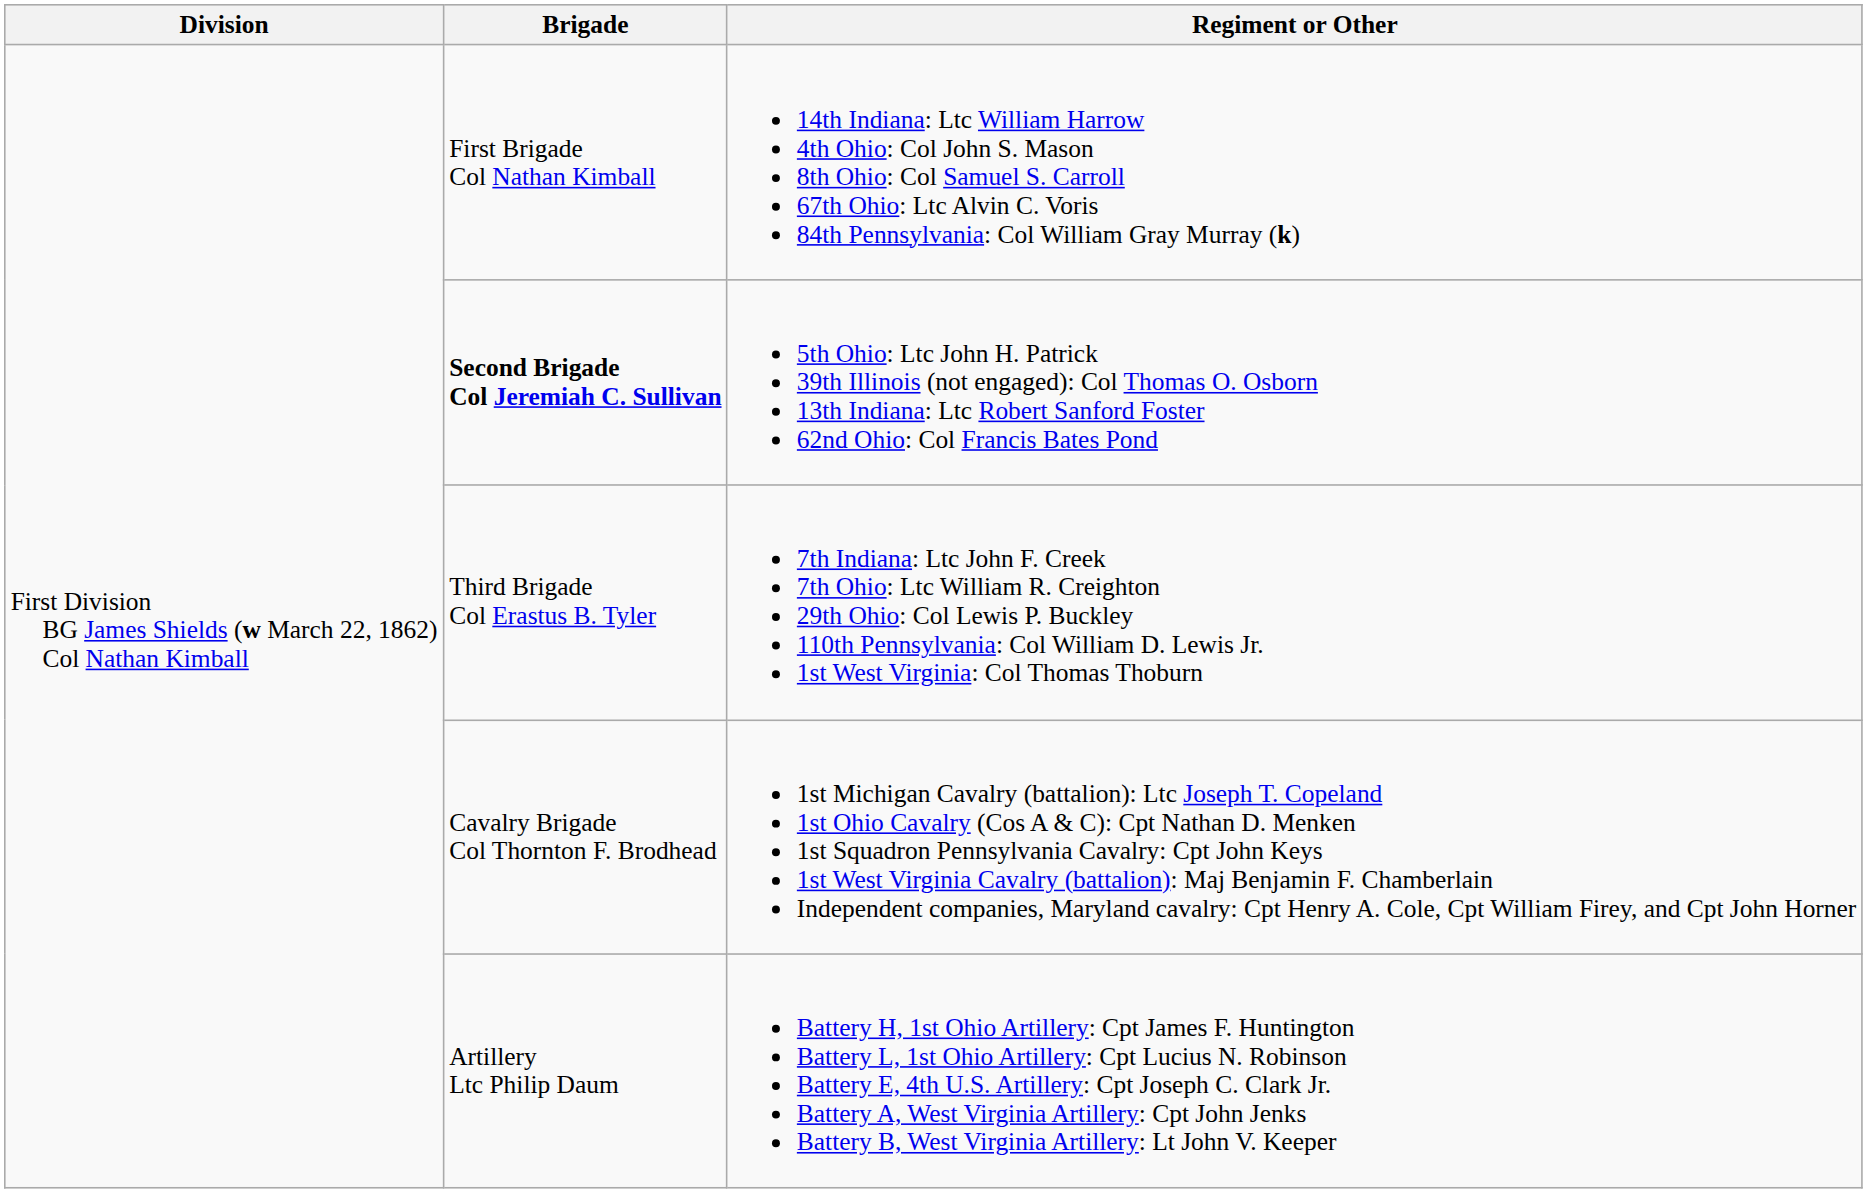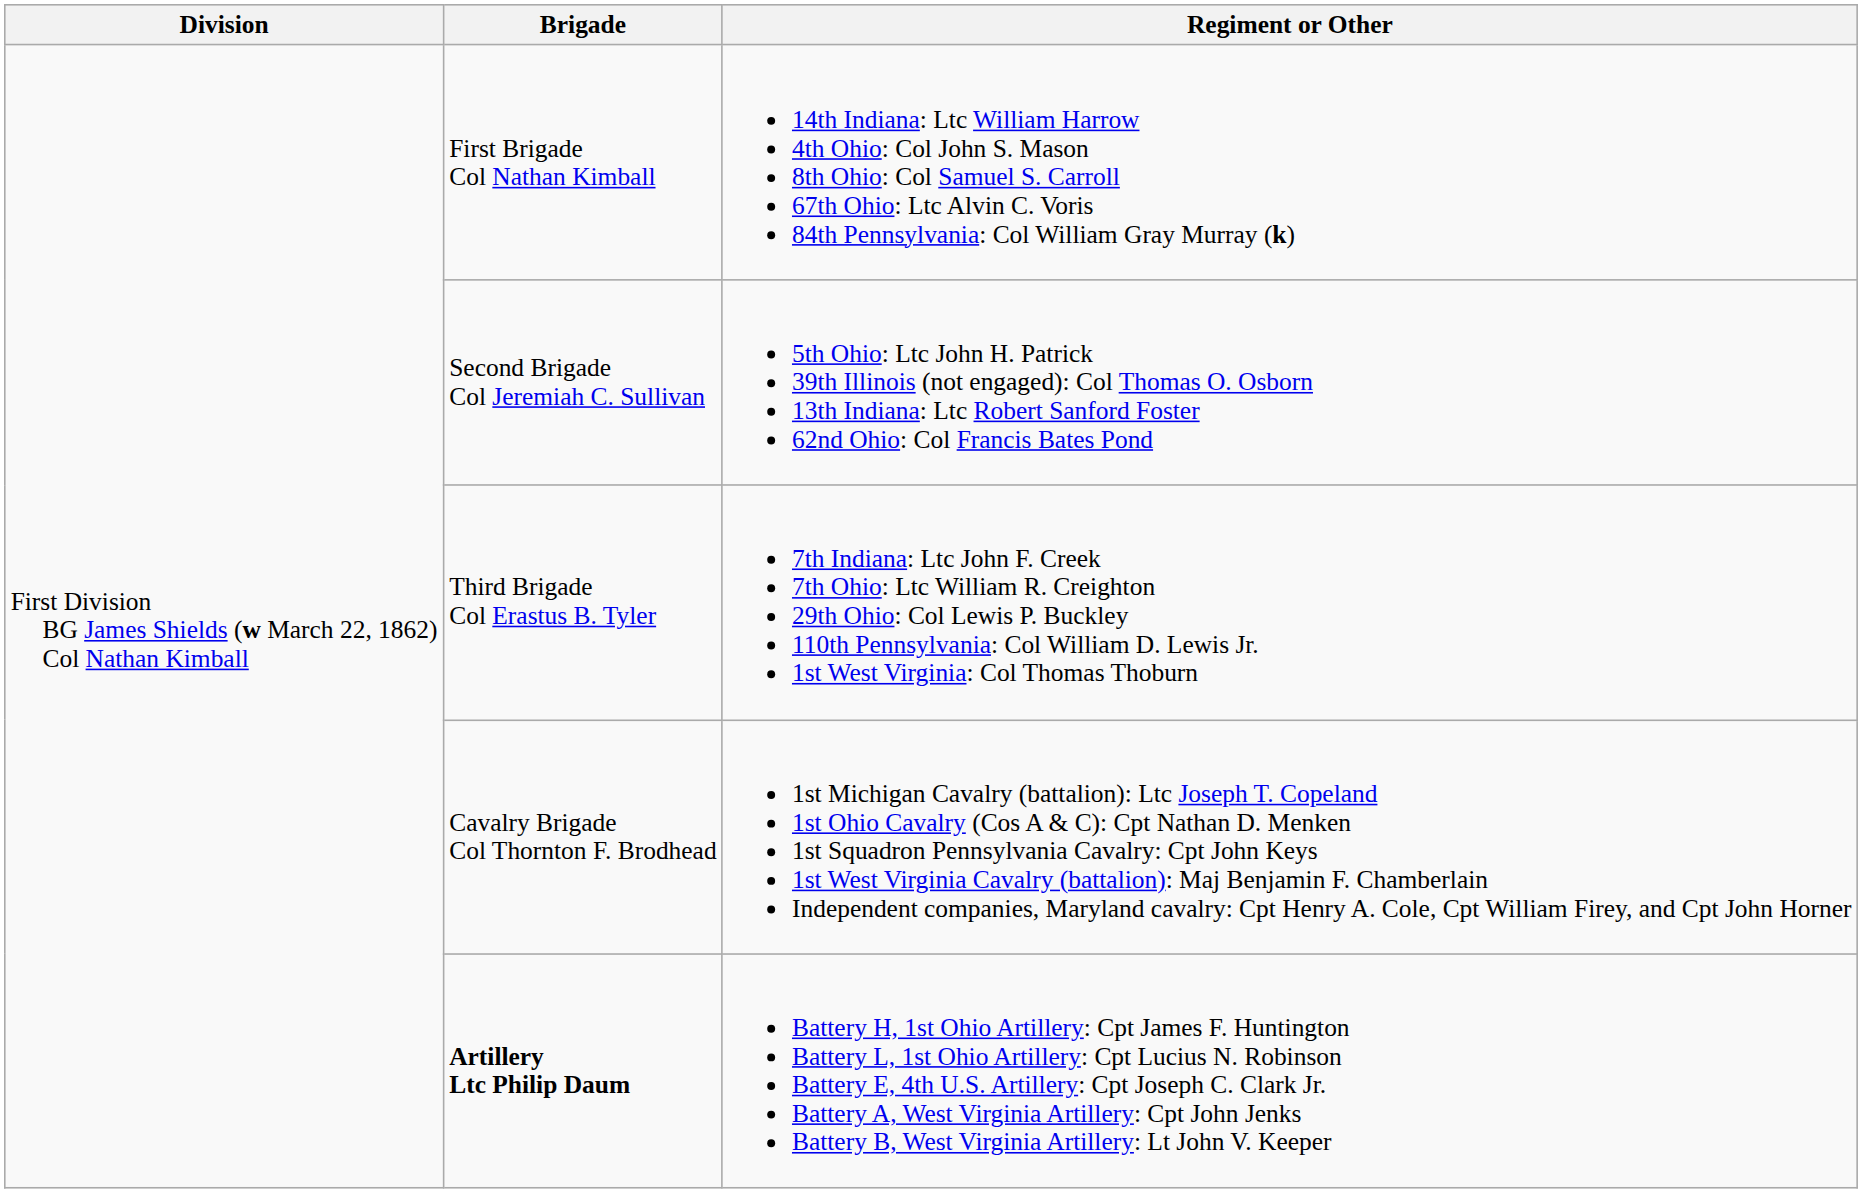Second Brigade Col Jeremiah C. Sullivan | Brigade: bold -> normal
Artillery Ltc Philip Daum | Brigade: normal -> bold
